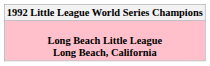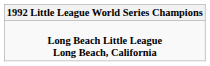row 2 | column 1: pink background -> no background
